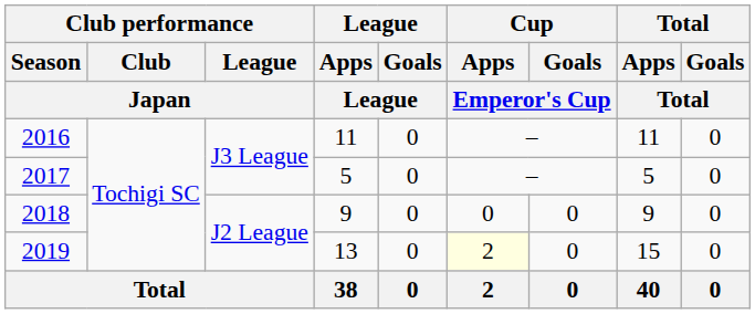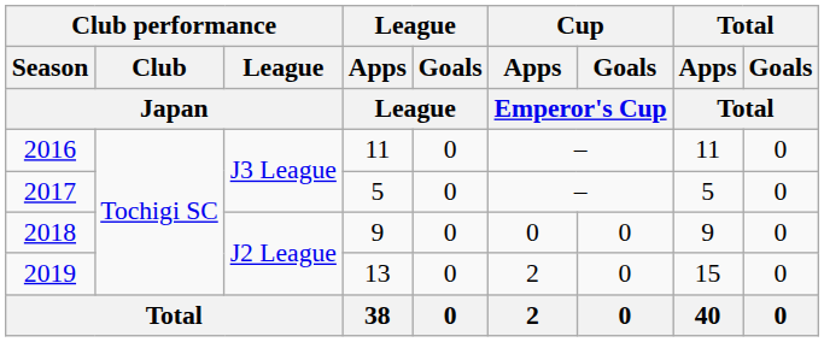2019 | Cup / Apps / Emperor's Cup: lightyellow background -> no background
